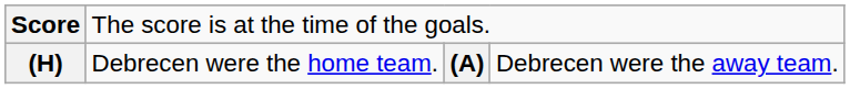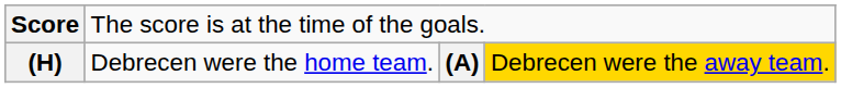(H) | column 4: no background -> gold background
